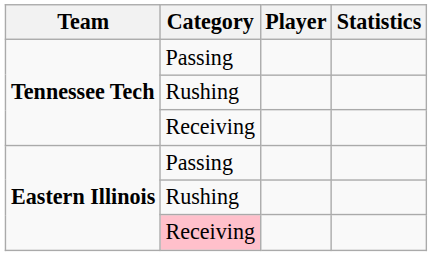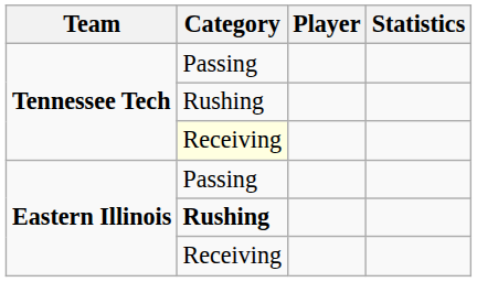Tennessee Tech / Receiving | Category: no background -> lightyellow background
Eastern Illinois / Rushing | Category: normal -> bold
Eastern Illinois / Receiving | Category: pink background -> no background
